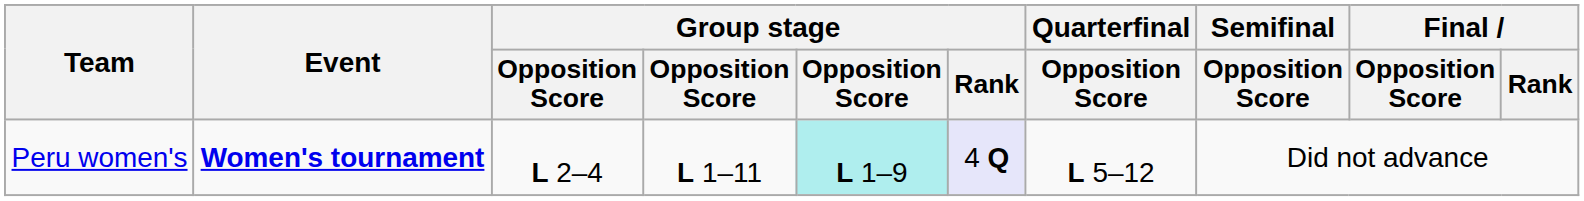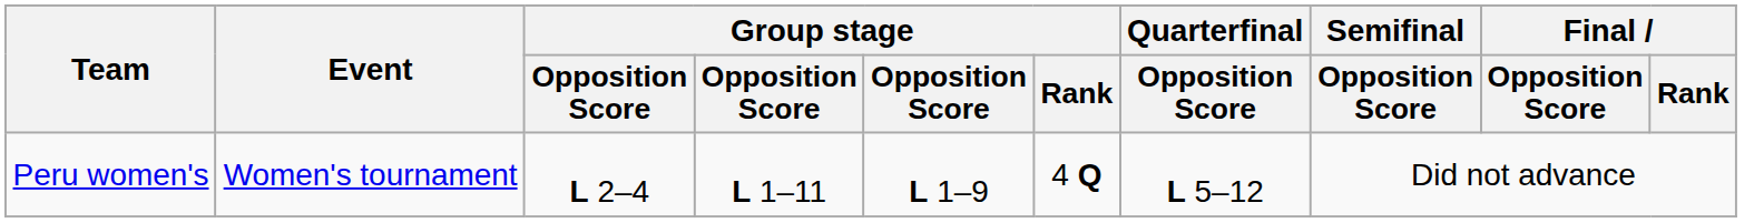Peru women's | Event: bold -> normal
Peru women's | column 5: paleturquoise background -> no background
Peru women's | Group stage / Rank: lavender background -> no background
